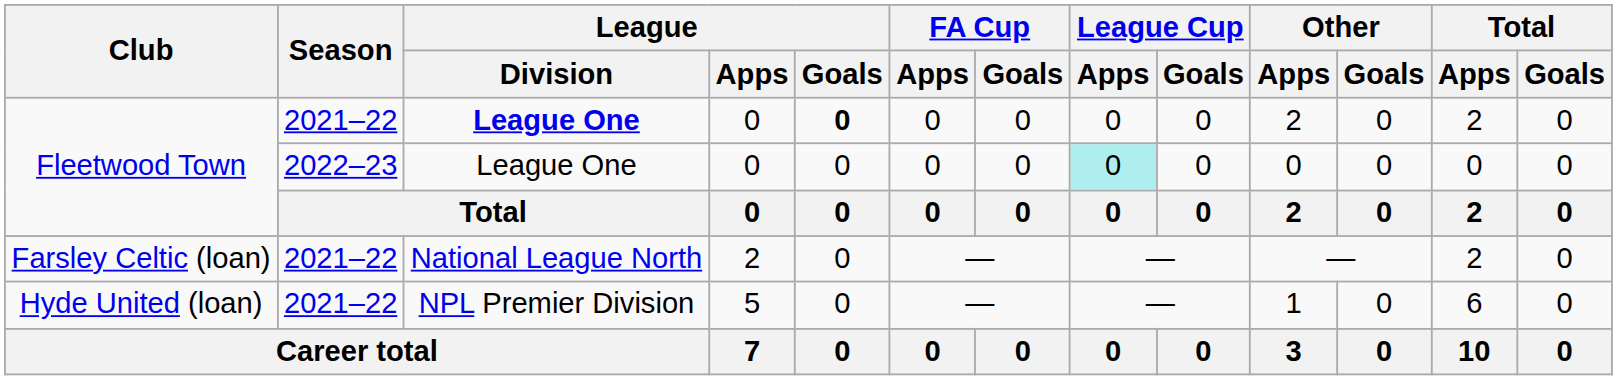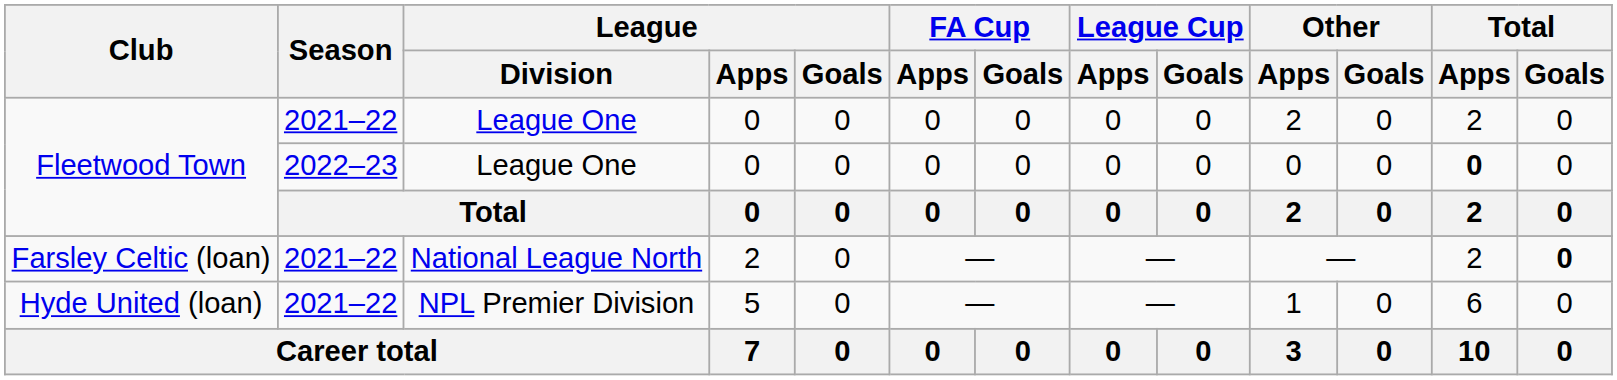Fleetwood Town / 2021–22 | League / Division: bold -> normal
Fleetwood Town / 2021–22 | League / Goals: bold -> normal
Fleetwood Town / 2022–23 | League Cup / Apps: paleturquoise background -> no background
Fleetwood Town / 2022–23 | Total / Apps: normal -> bold
Farsley Celtic (loan) | Total / Goals: normal -> bold
